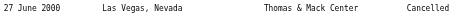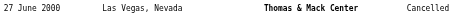27 June 2000 | column 3: normal -> bold
